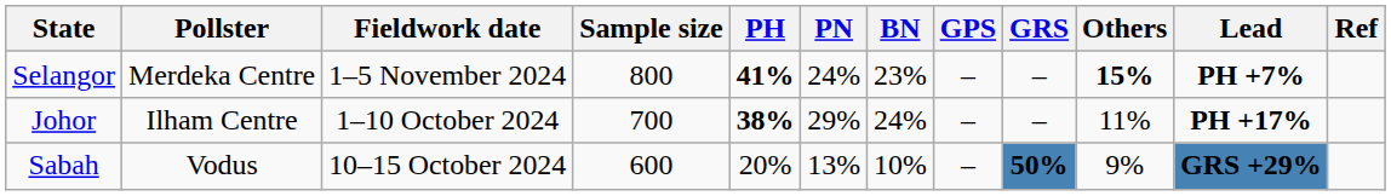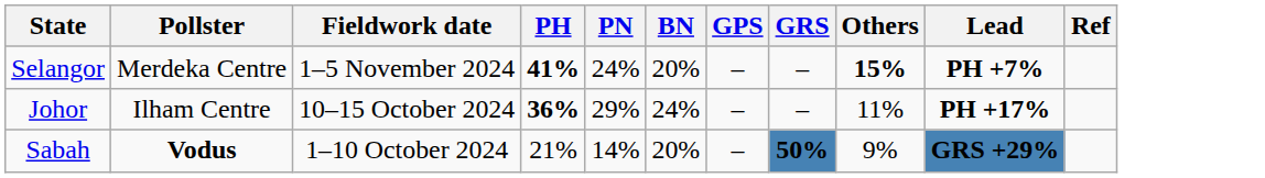- column: Sample size | 800 | 700 | 600
Selangor | BN: 23% -> 20%
Johor | Fieldwork date: 1–10 October 2024 -> 10–15 October 2024
Johor | PH: 38% -> 36%
Sabah | Pollster: normal -> bold
Sabah | Fieldwork date: 10–15 October 2024 -> 1–10 October 2024
Sabah | PH: 20% -> 21%
Sabah | PN: 13% -> 14%
Sabah | BN: 10% -> 20%
